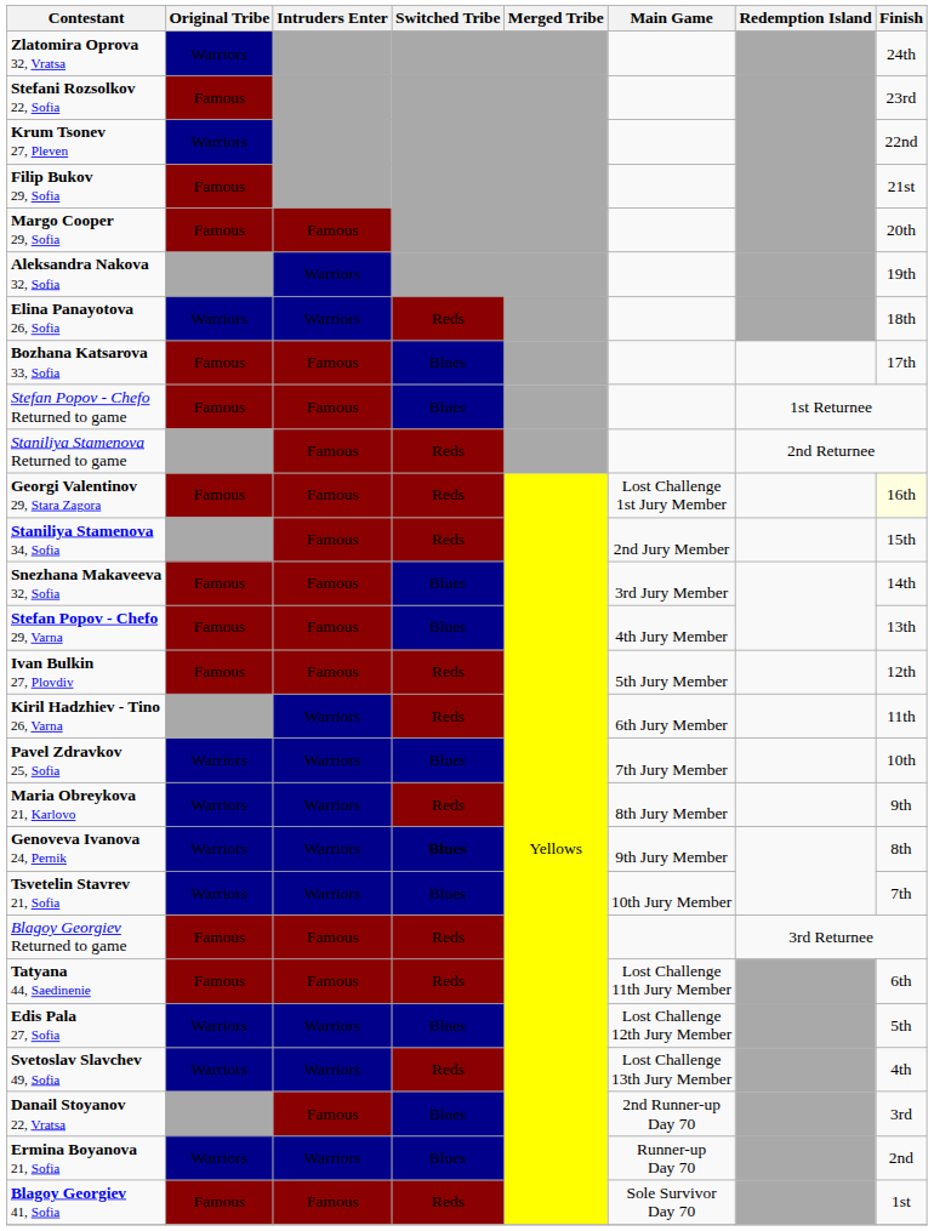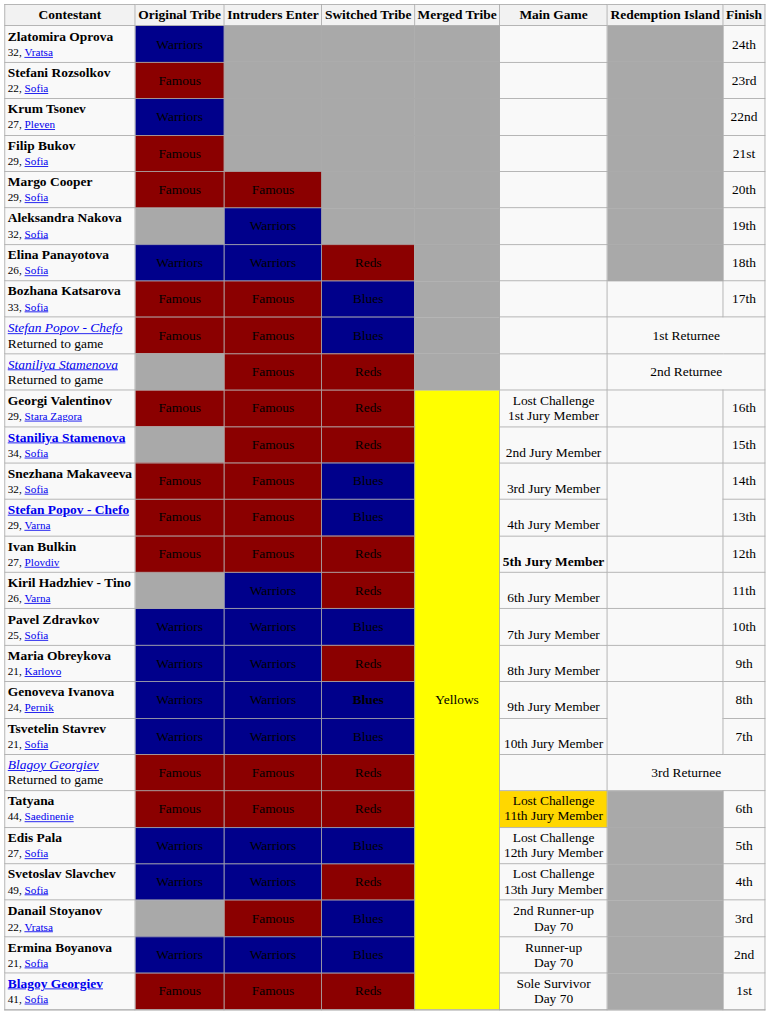Georgi Valentinov 29, Stara Zagora | Finish: lightyellow background -> no background
Ivan Bulkin 27, Plovdiv | Main Game: normal -> bold
Tatyana 44, Saedinenie | Main Game: no background -> gold background
